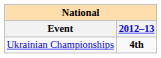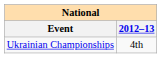Ukrainian Championships | 2012–13: bold -> normal
